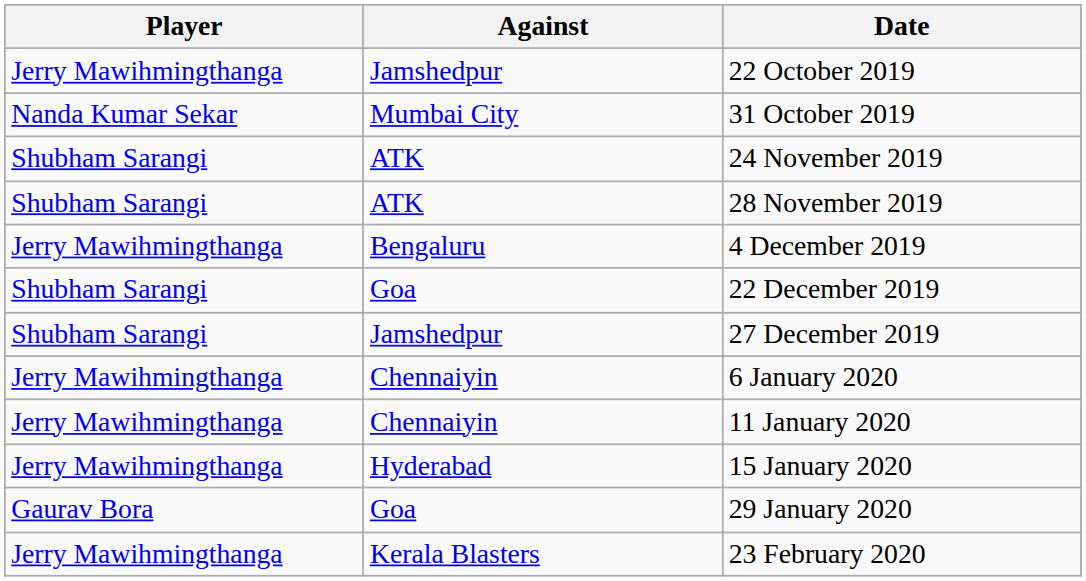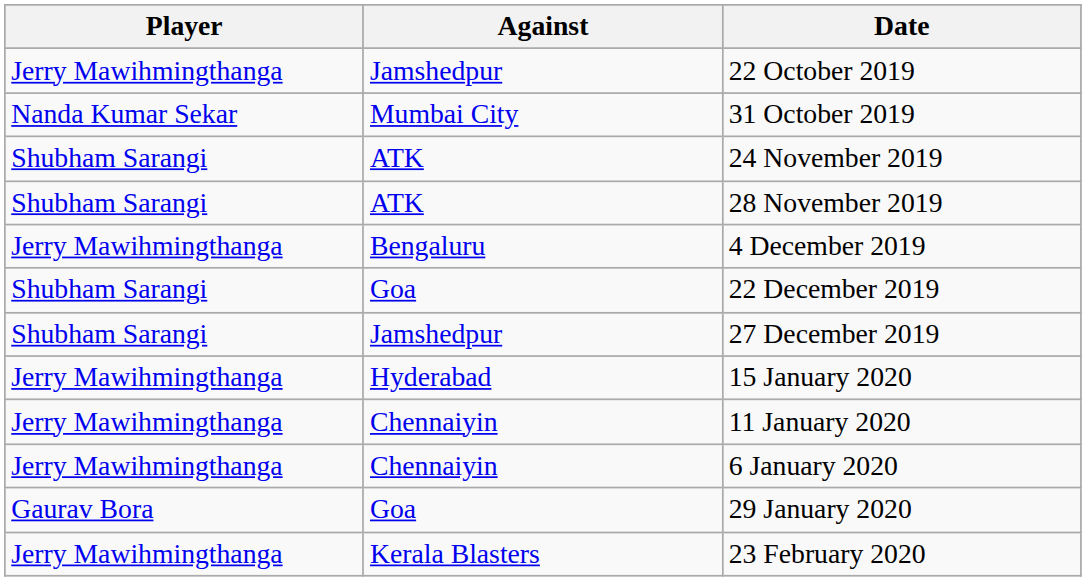rows swapped: 6 January 2020 <-> 15 January 2020
